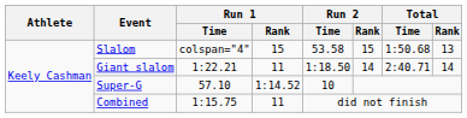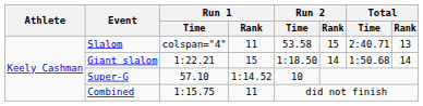Slalom | Run 1 / Rank: 15 -> 11
Slalom | Total / Time: 1:50.68 -> 2:40.71
Giant slalom | Run 1 / Rank: 11 -> 15
Giant slalom | Total / Time: 2:40.71 -> 1:50.68
